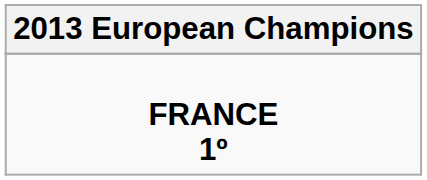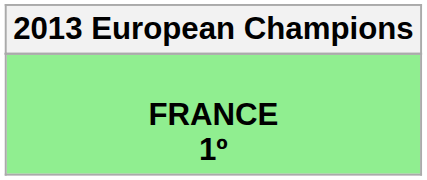row 2 | column 1: no background -> lightgreen background
